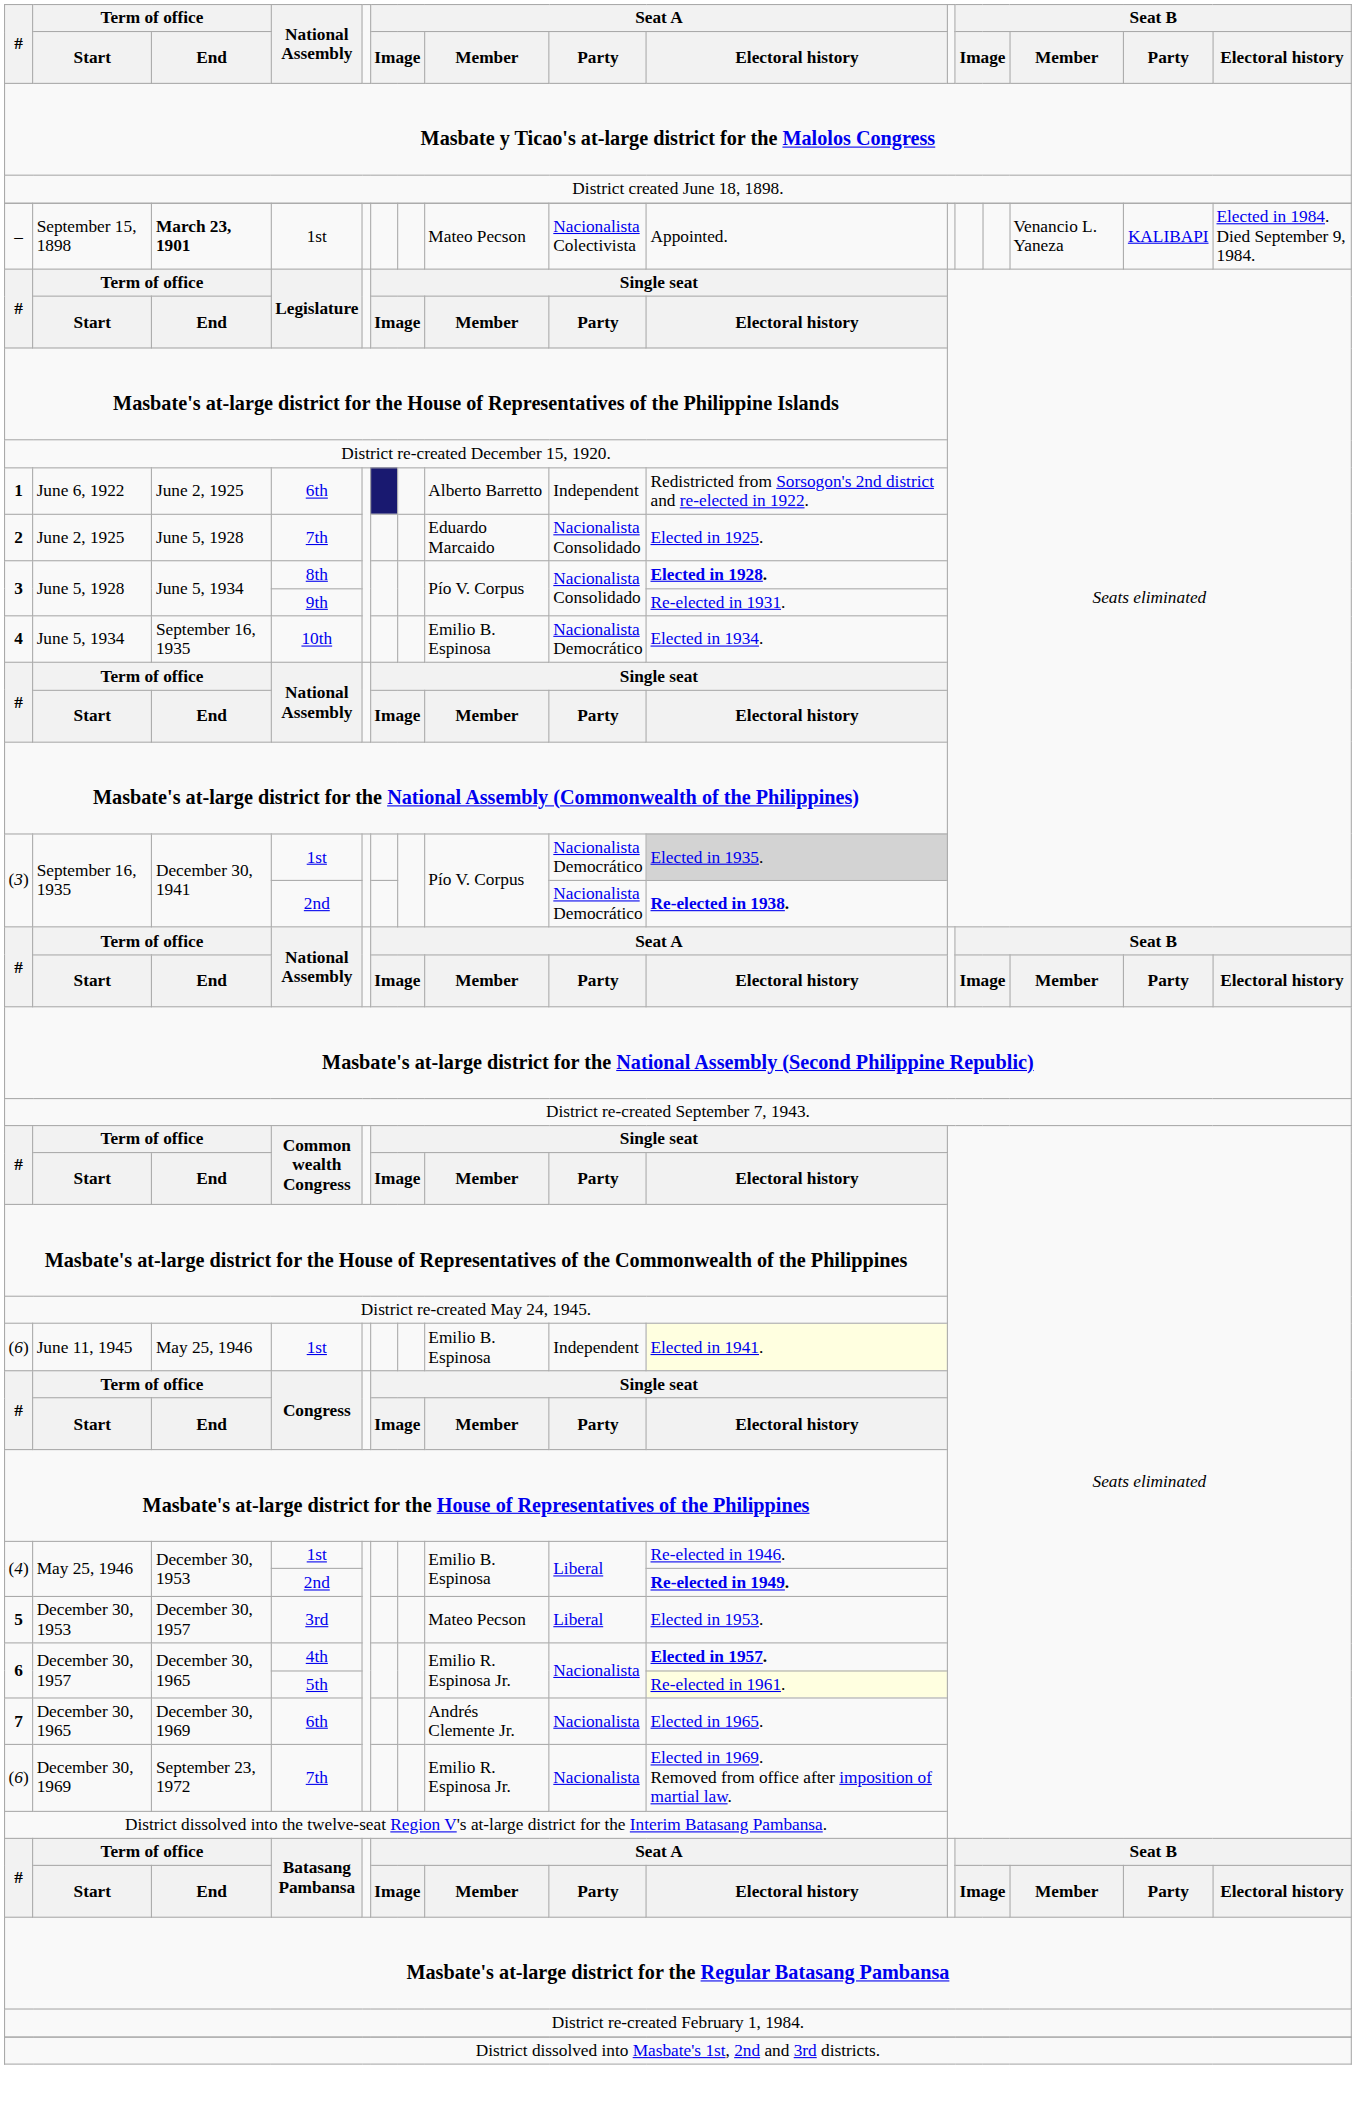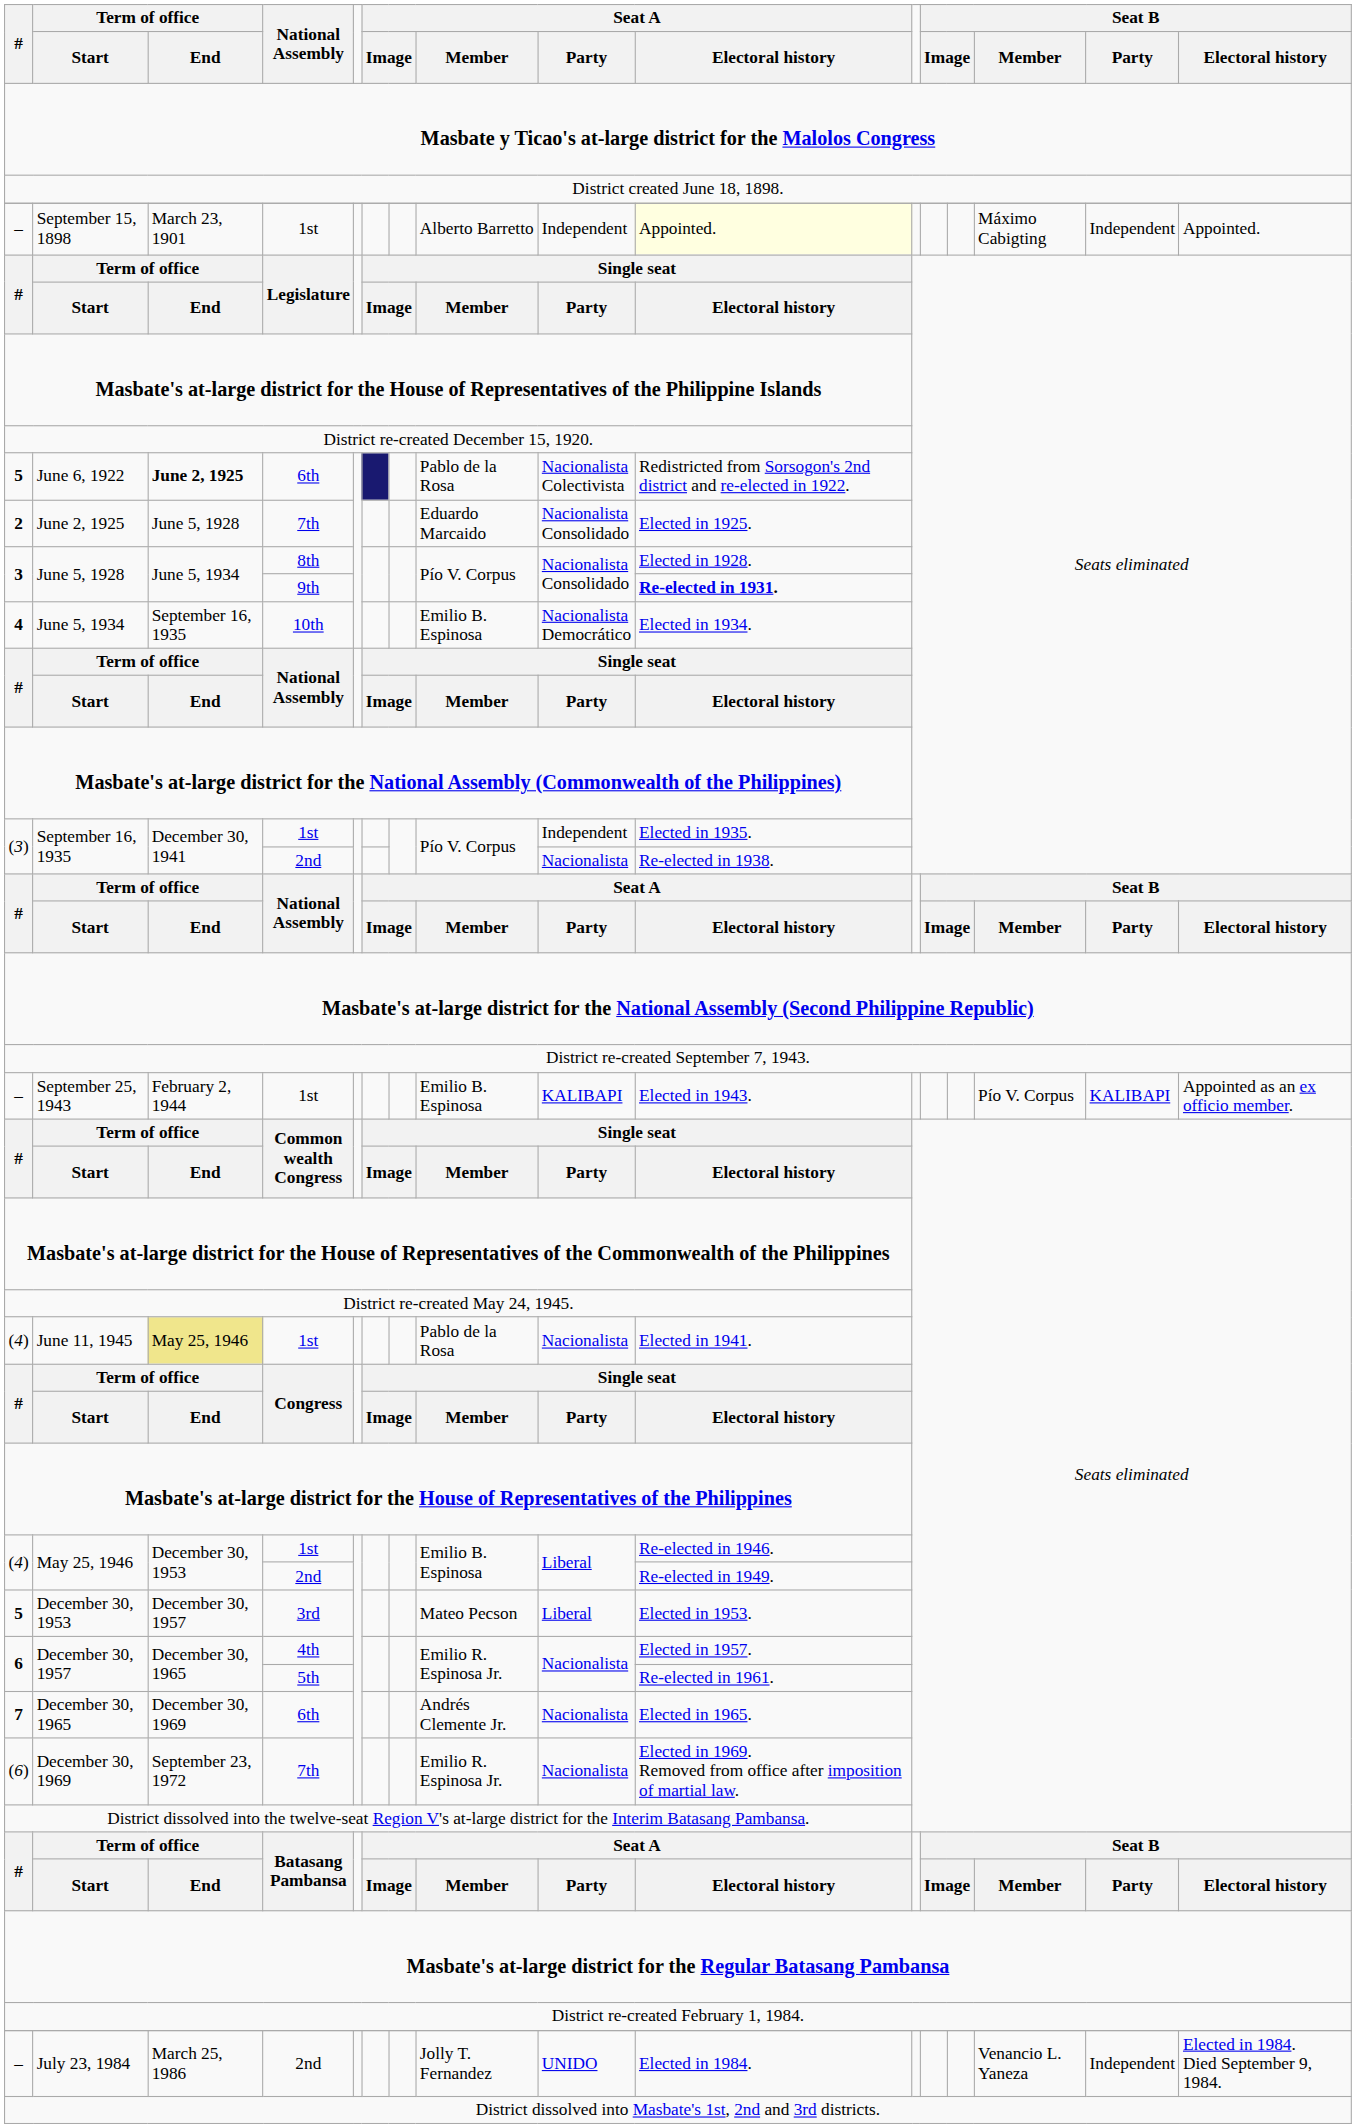September 15, 1898 | Term of office / End: bold -> normal
September 15, 1898 | Seat A / Member: Mateo Pecson -> Alberto Barretto
September 15, 1898 | Seat A / Party: Nacionalista Colectivista -> Independent
September 15, 1898 | Seat A / Electoral history: no background -> lightyellow background
September 15, 1898 | Seat B / Member: Venancio L. Yaneza -> Máximo Cabigting
September 15, 1898 | Seat B / Party: KALIBAPI -> Independent
September 15, 1898 | Seat B / Electoral history: Elected in 1984. Died September 9, 1984. -> Appointed.
June 6, 1922 | #: 1 -> 5
June 6, 1922 | Term of office / End: normal -> bold
June 6, 1922 | Seat A / Member: Alberto Barretto -> Pablo de la Rosa
June 6, 1922 | Seat A / Party: Independent -> Nacionalista Colectivista
June 5, 1928 / 8th | Seat A / Electoral history: bold -> normal
June 5, 1928 / 9th | Seat A / Electoral history: normal -> bold
September 16, 1935 / 1st | Seat A / Party: Nacionalista Democrático -> Independent
September 16, 1935 / 1st | Seat A / Electoral history: lightgrey background -> no background
September 16, 1935 / 2nd | Seat A / Party: Nacionalista Democrático -> Nacionalista
September 16, 1935 / 2nd | Seat A / Electoral history: bold -> normal
+ row: – | September 25, 1943 | February 2, 1944 | 1st | Emilio B. Espinosa | KALIBAPI | Elected in 1943. | Pío V. Corpus | KALIBAPI | Appointed as an ex officio member.
June 11, 1945 | #: (6) -> (4)
June 11, 1945 | Term of office / End: no background -> khaki background
June 11, 1945 | Seat A / Member: Emilio B. Espinosa -> Pablo de la Rosa
June 11, 1945 | Seat A / Party: Independent -> Nacionalista
June 11, 1945 | Seat A / Electoral history: lightyellow background -> no background
May 25, 1946 / 2nd | Seat A / Electoral history: bold -> normal
December 30, 1957 / 4th | Seat A / Electoral history: bold -> normal
December 30, 1957 / 5th | Seat A / Electoral history: lightyellow background -> no background
+ row: – | July 23, 1984 | March 25, 1986 | 2nd | Jolly T. Fernandez | UNIDO | Elected in 1984. | Venancio L. Yaneza | Independent | Elected in 1984. Died September 9, 1984.
